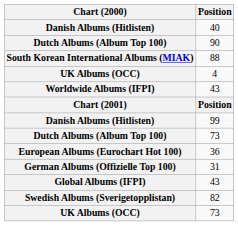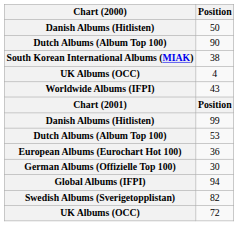row 2 | Position: 40 -> 50
row 4 | Position: 88 -> 38
row 9 | Position: 73 -> 53
row 11 | Position: 31 -> 30
row 12 | Position: 43 -> 94
row 14 | Position: 73 -> 72
